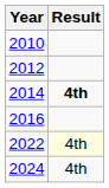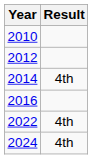2014 | Result: bold -> normal
2022 | Result: lightyellow background -> no background
